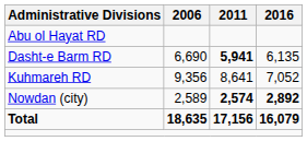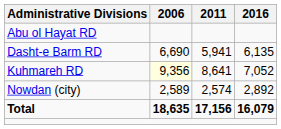Dasht-e Barm RD | 2011: bold -> normal
Kuhmareh RD | 2006: no background -> lightyellow background
Nowdan (city) | 2011: bold -> normal
Nowdan (city) | 2016: bold -> normal
